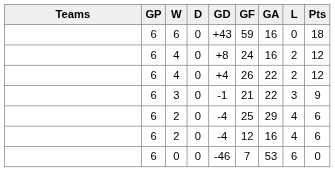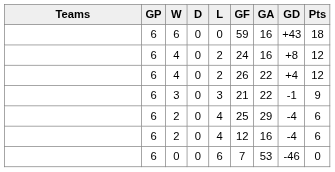columns swapped: L <-> GD
